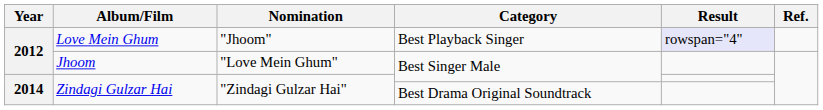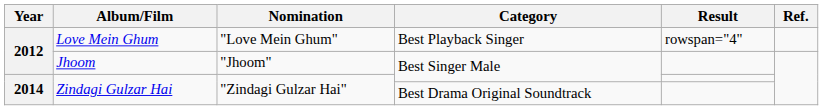Love Mein Ghum | Nomination: "Jhoom" -> "Love Mein Ghum"
Love Mein Ghum | Result: lavender background -> no background
Jhoom | Nomination: "Love Mein Ghum" -> "Jhoom"
